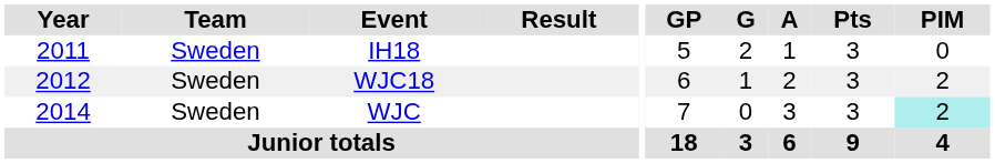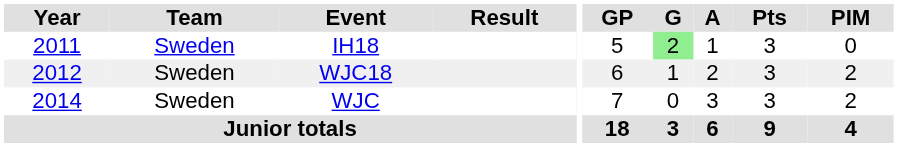IH18 | G: no background -> lightgreen background
WJC | PIM: paleturquoise background -> no background
